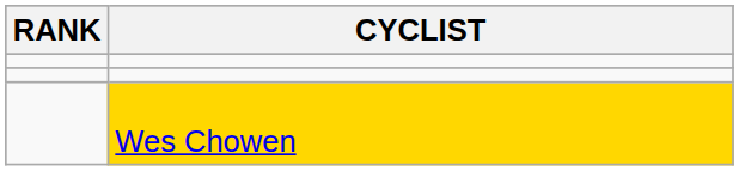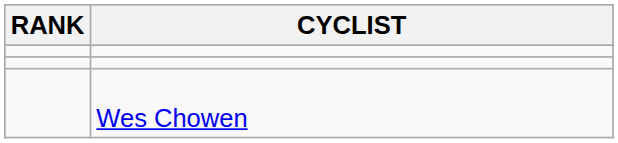row 4 | CYCLIST: gold background -> no background
